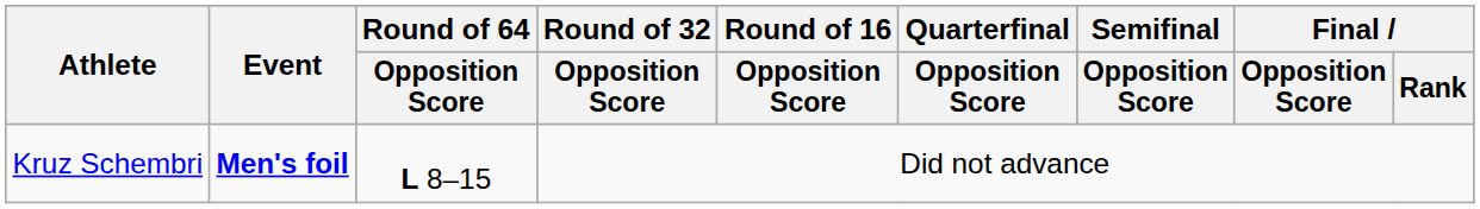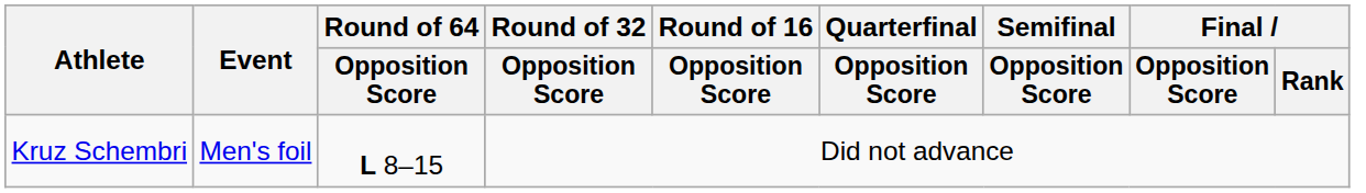Kruz Schembri | Event: bold -> normal
